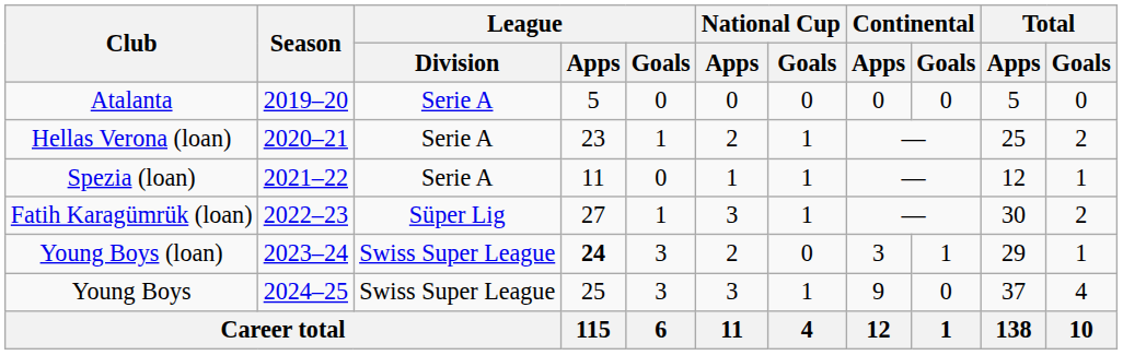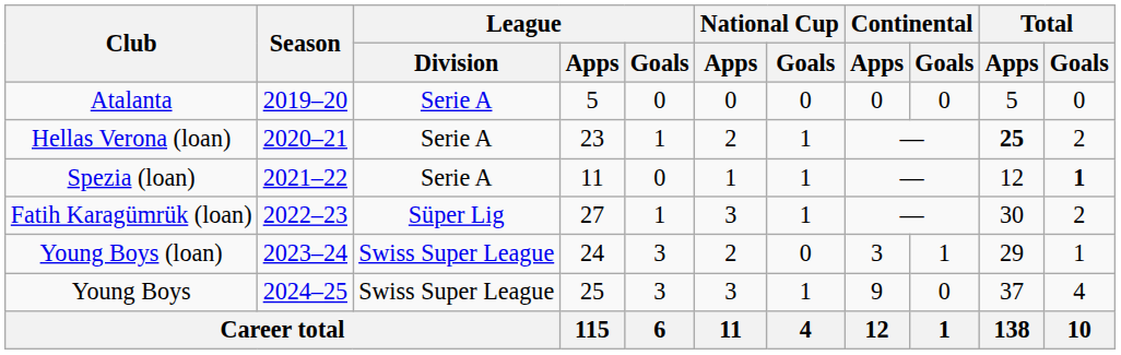Hellas Verona (loan) | Total / Apps: normal -> bold
Spezia (loan) | Total / Goals: normal -> bold
Young Boys (loan) | League / Apps: bold -> normal
